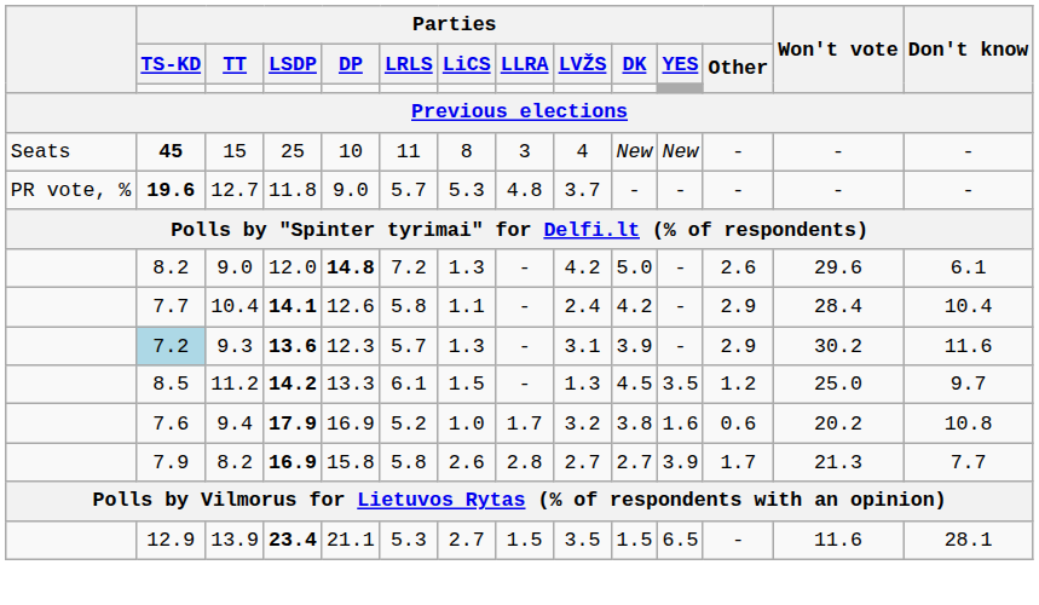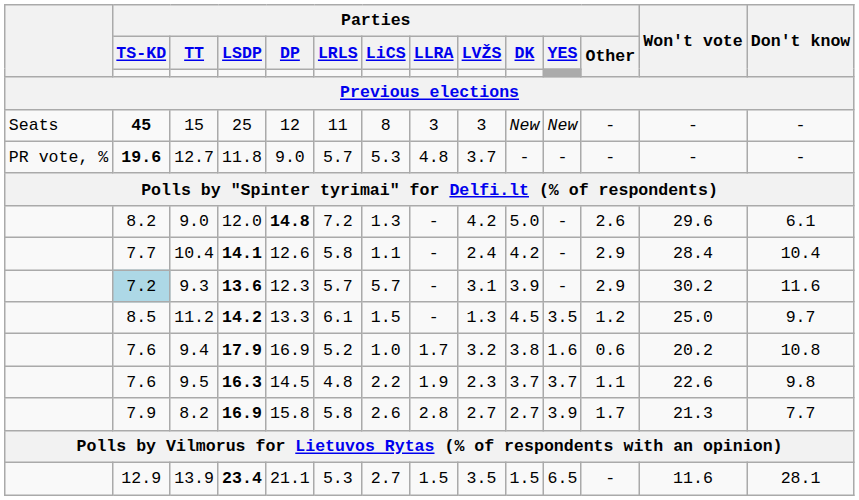15 | Parties / DP: 10 -> 12
15 | Parties / LVŽS: 4 -> 3
9.3 | Parties / LiCS: 1.3 -> 5.7
+ row: 7.6 | 9.5 | 16.3 | 14.5 | 4.8 | 2.2 | 1.9 | 2.3 | 3.7 | 3.7 | 1.1 | 22.6 | 9.8
